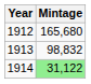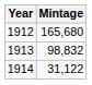1914 | Mintage: lightgreen background -> no background
